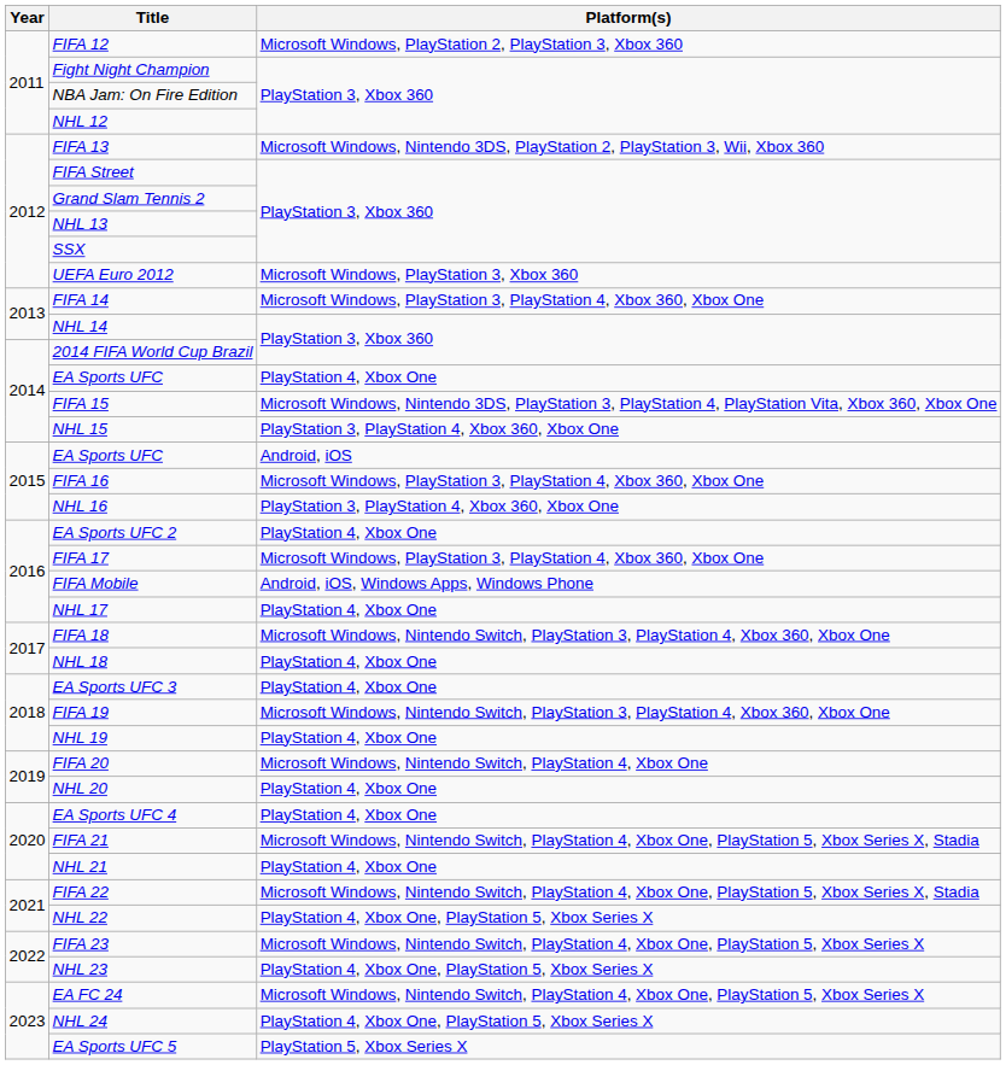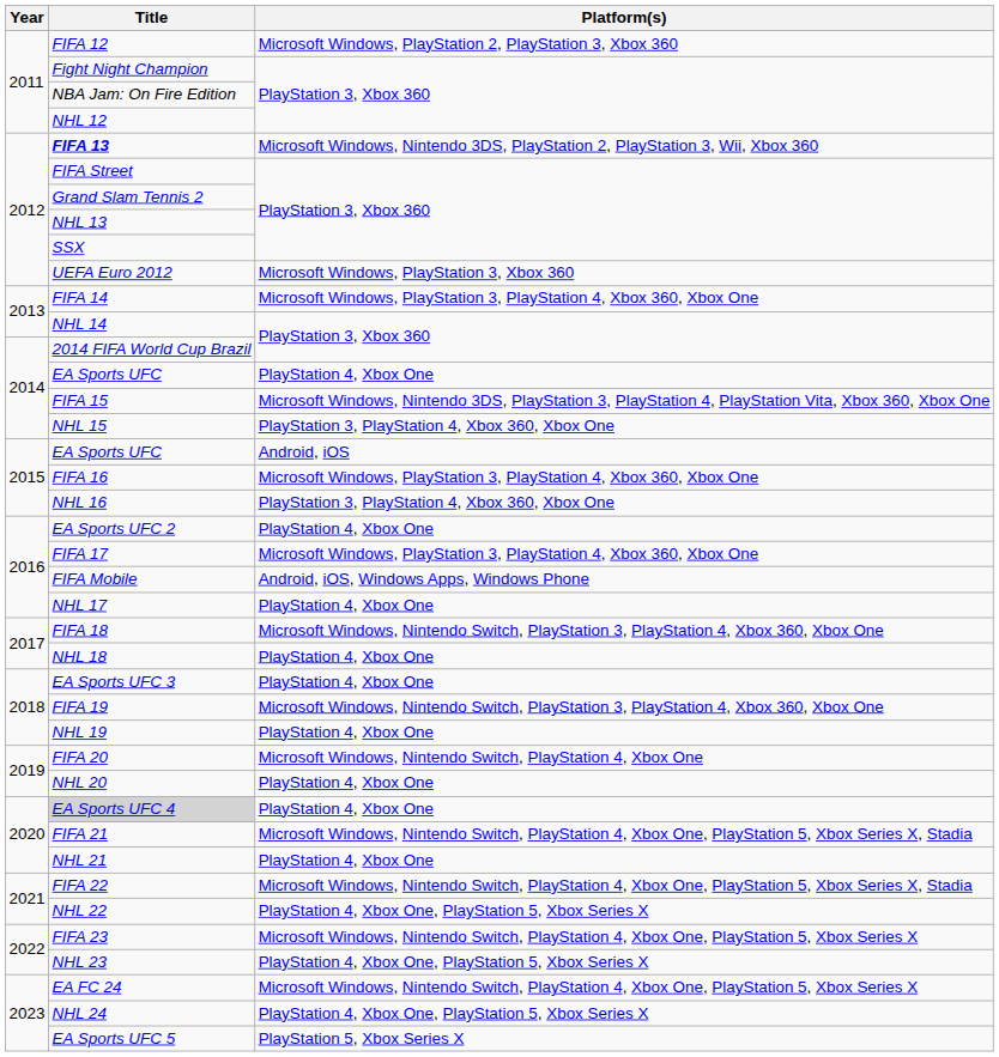FIFA 13 | Title: normal -> bold
EA Sports UFC 4 | Title: no background -> lightgrey background
